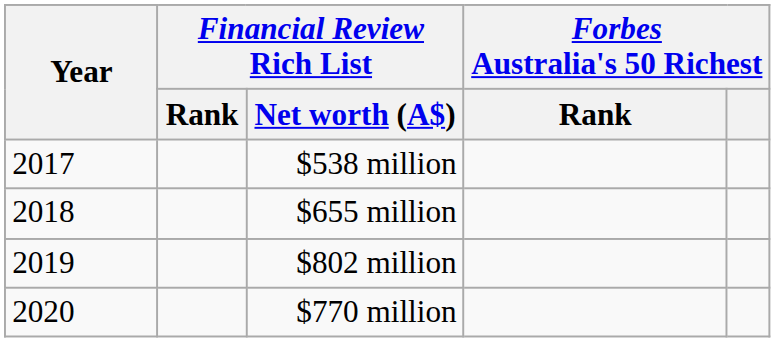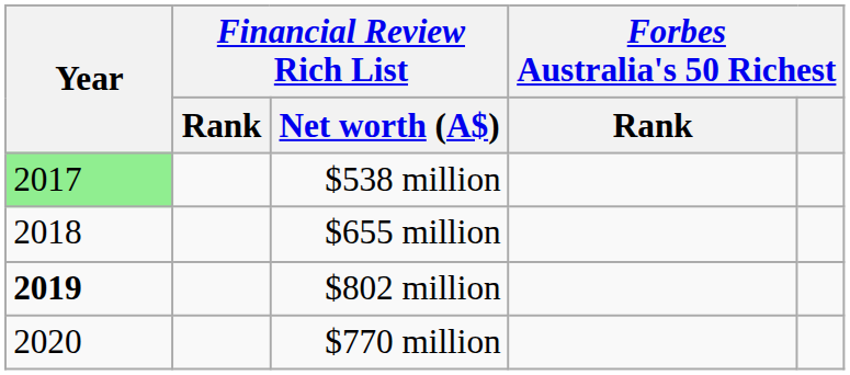$538 million | Year: no background -> lightgreen background
$802 million | Year: normal -> bold
